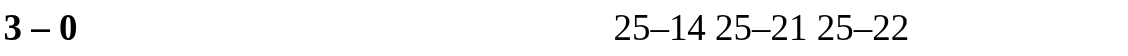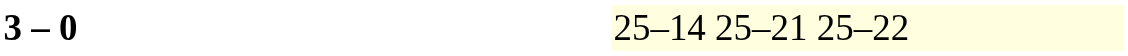row 1 | column 2: no background -> lightyellow background
